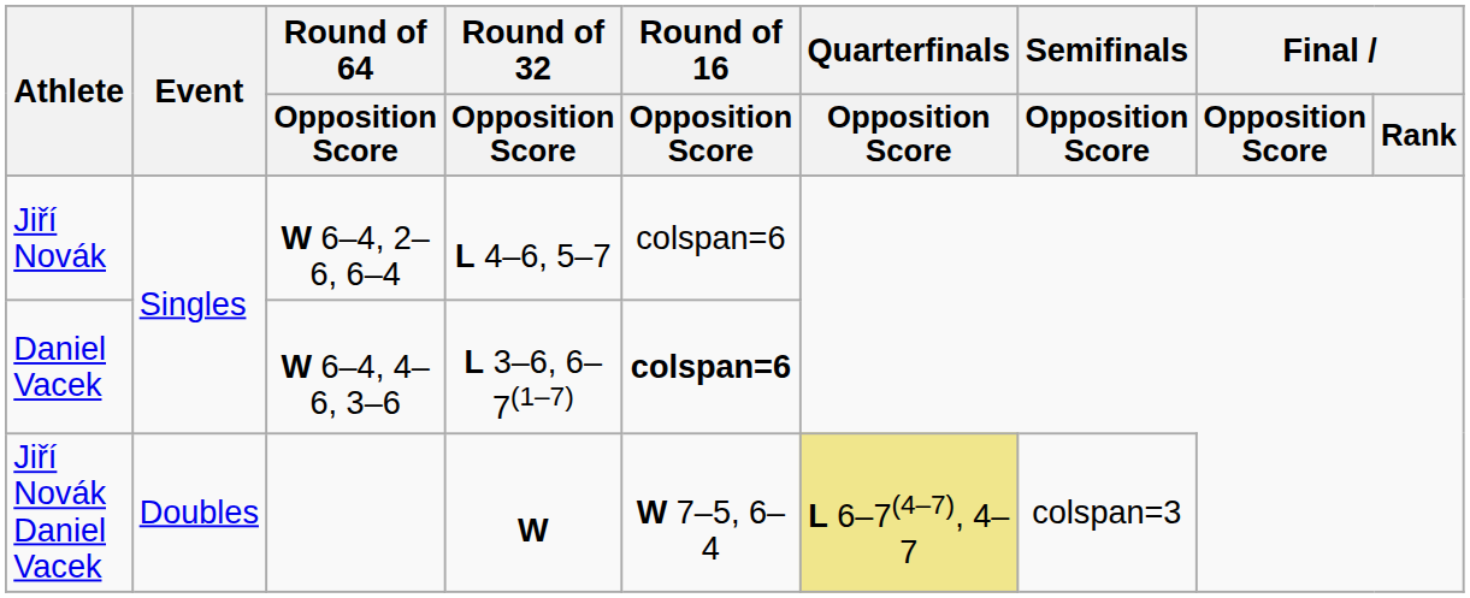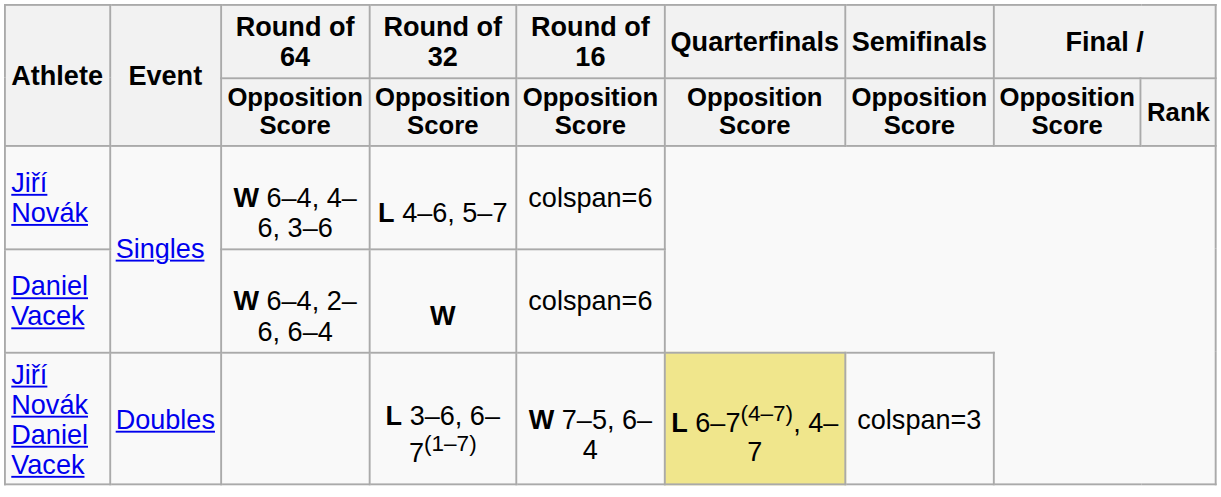Jiří Novák | Round of 64 / Opposition Score: W 6–4, 2–6, 6–4 -> W 6–4, 4–6, 3–6
Daniel Vacek | Round of 64 / Opposition Score: W 6–4, 4–6, 3–6 -> W 6–4, 2–6, 6–4
Daniel Vacek | Round of 32 / Opposition Score: L 3–6, 6–7(1–7) -> W
Daniel Vacek | Round of 16 / Opposition Score: bold -> normal
Jiří Novák Daniel Vacek | Round of 32 / Opposition Score: W -> L 3–6, 6–7(1–7)
